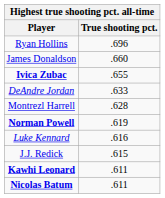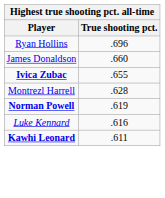- row: DeAndre Jordan | .633
- row: J.J. Redick | .615
- row: Nicolas Batum | .611
